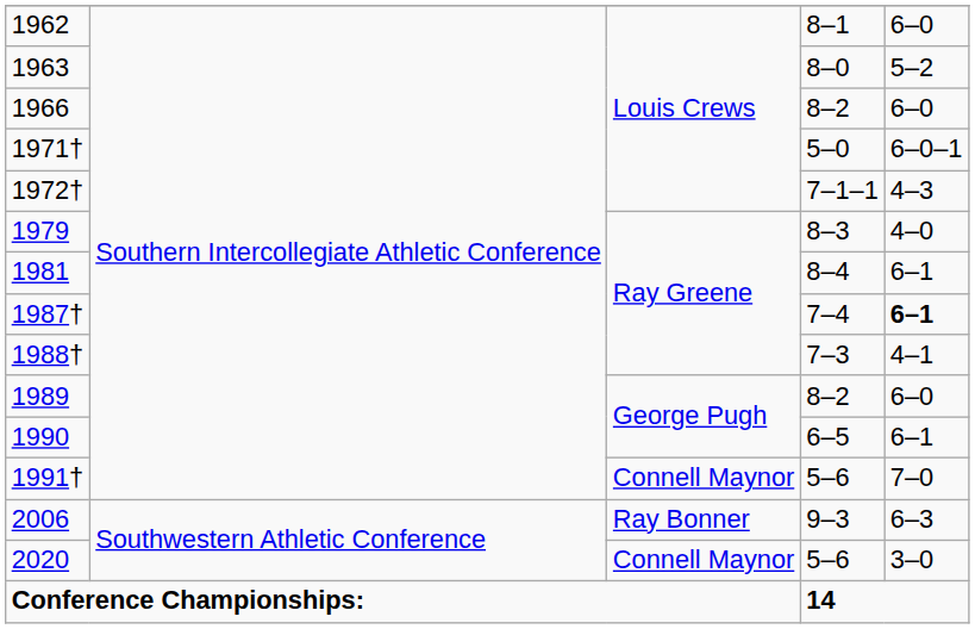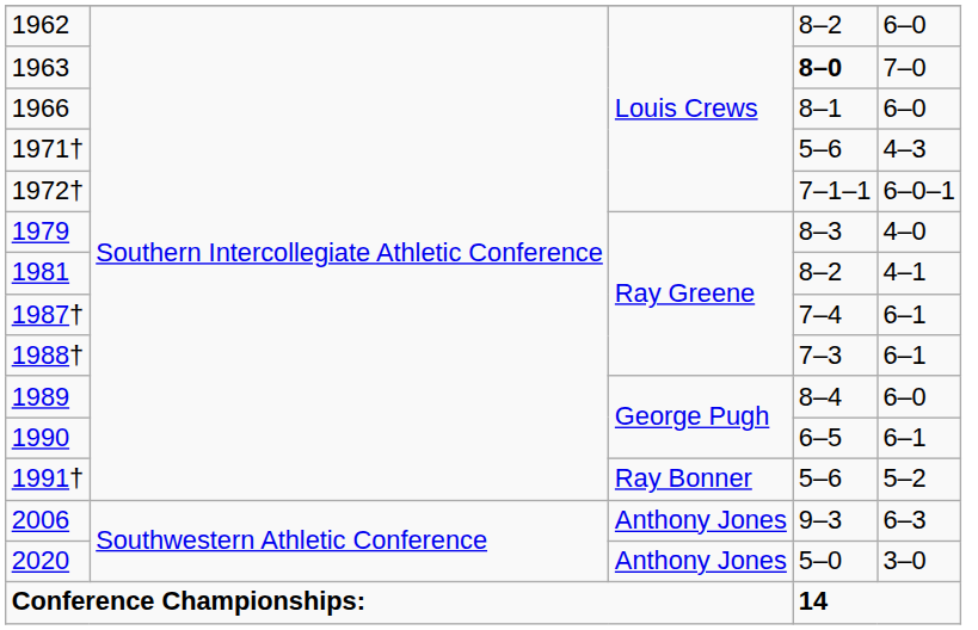1962 | column 4: 8–1 -> 8–2
1963 | column 4: normal -> bold
1963 | column 5: 5–2 -> 7–0
1966 | column 4: 8–2 -> 8–1
1971† | column 4: 5–0 -> 5–6
1971† | column 5: 6–0–1 -> 4–3
1972† | column 5: 4–3 -> 6–0–1
1981 | column 4: 8–4 -> 8–2
1981 | column 5: 6–1 -> 4–1
1987† | column 5: bold -> normal
1988† | column 5: 4–1 -> 6–1
1989 | column 4: 8–2 -> 8–4
1991† | column 3: Connell Maynor -> Ray Bonner
1991† | column 5: 7–0 -> 5–2
2006 | column 3: Ray Bonner -> Anthony Jones
2020 | column 3: Connell Maynor -> Anthony Jones
2020 | column 4: 5–6 -> 5–0
